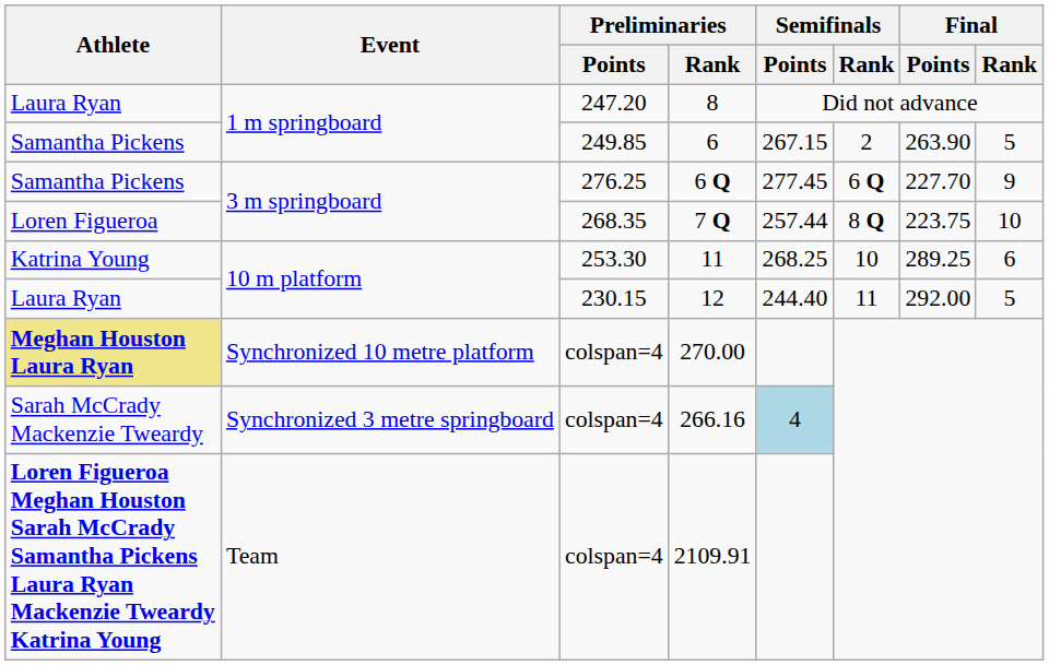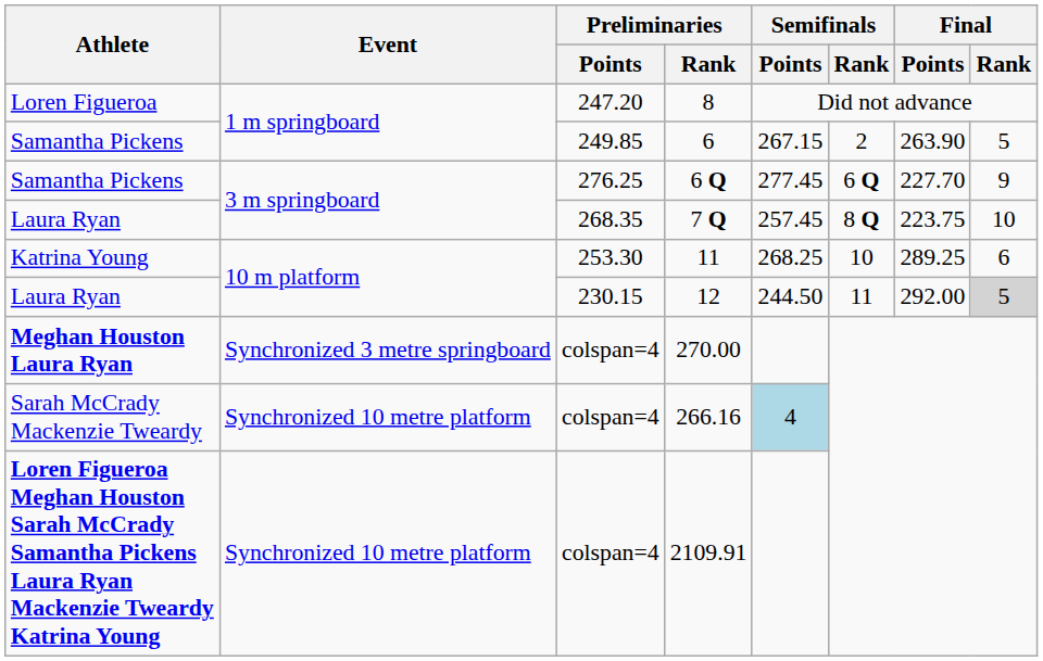8 | Athlete: Laura Ryan -> Loren Figueroa
7 Q | Athlete: Loren Figueroa -> Laura Ryan
7 Q | Semifinals / Points: 257.44 -> 257.45
12 | Semifinals / Points: 244.40 -> 244.50
12 | Final / Rank: no background -> lightgrey background
270.00 | Athlete: khaki background -> no background
270.00 | Event: Synchronized 10 metre platform -> Synchronized 3 metre springboard
266.16 | Event: Synchronized 3 metre springboard -> Synchronized 10 metre platform
2109.91 | Event: Team -> Synchronized 10 metre platform
